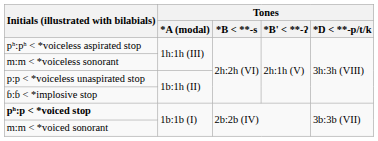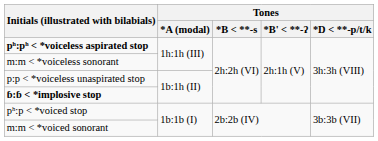pʰ:pʰ < *voiceless aspirated stop | Initials (illustrated with bilabials): normal -> bold
ɓ:ɓ < *implosive stop | Initials (illustrated with bilabials): normal -> bold
pʰ:p < *voiced stop | Initials (illustrated with bilabials): bold -> normal
